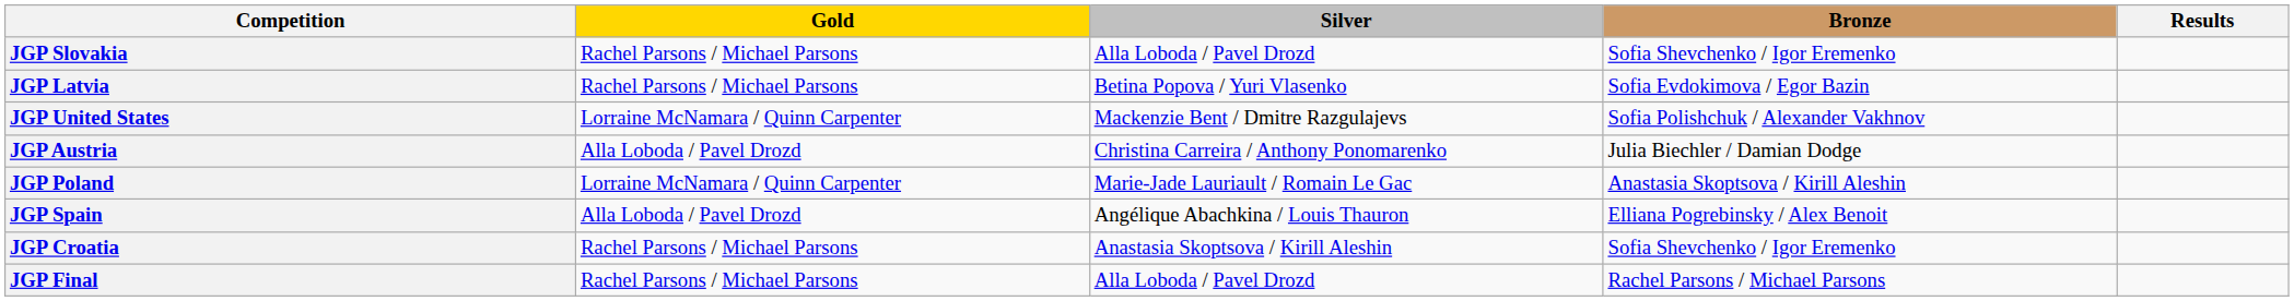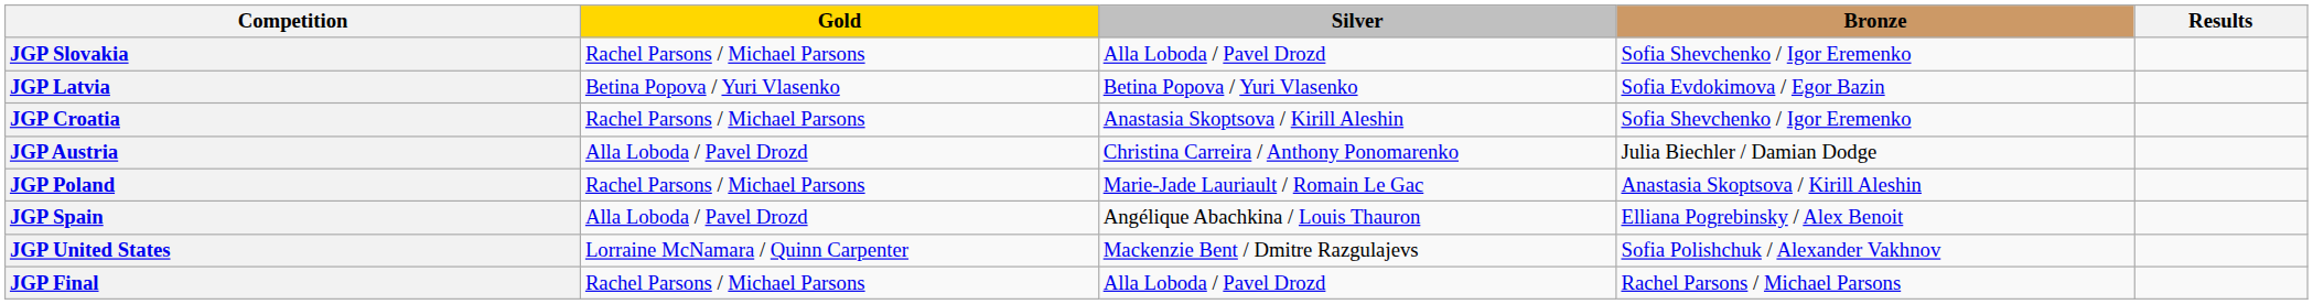JGP Latvia | Gold: Rachel Parsons / Michael Parsons -> Betina Popova / Yuri Vlasenko
rows swapped: JGP United States <-> JGP Croatia
JGP Poland | Gold: Lorraine McNamara / Quinn Carpenter -> Rachel Parsons / Michael Parsons
